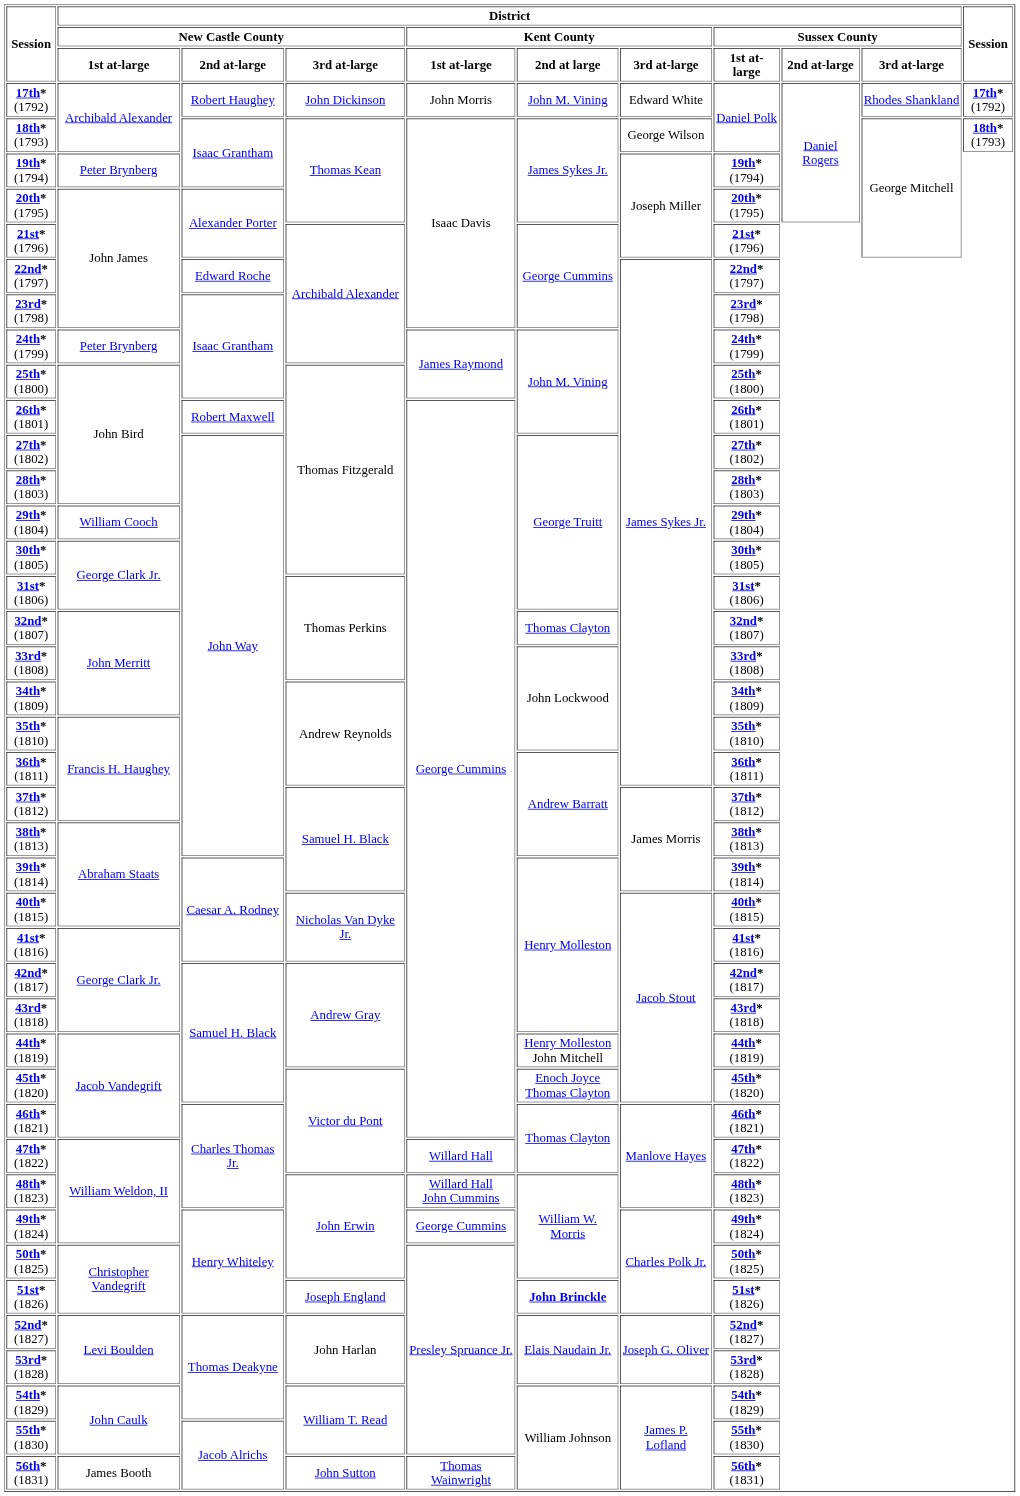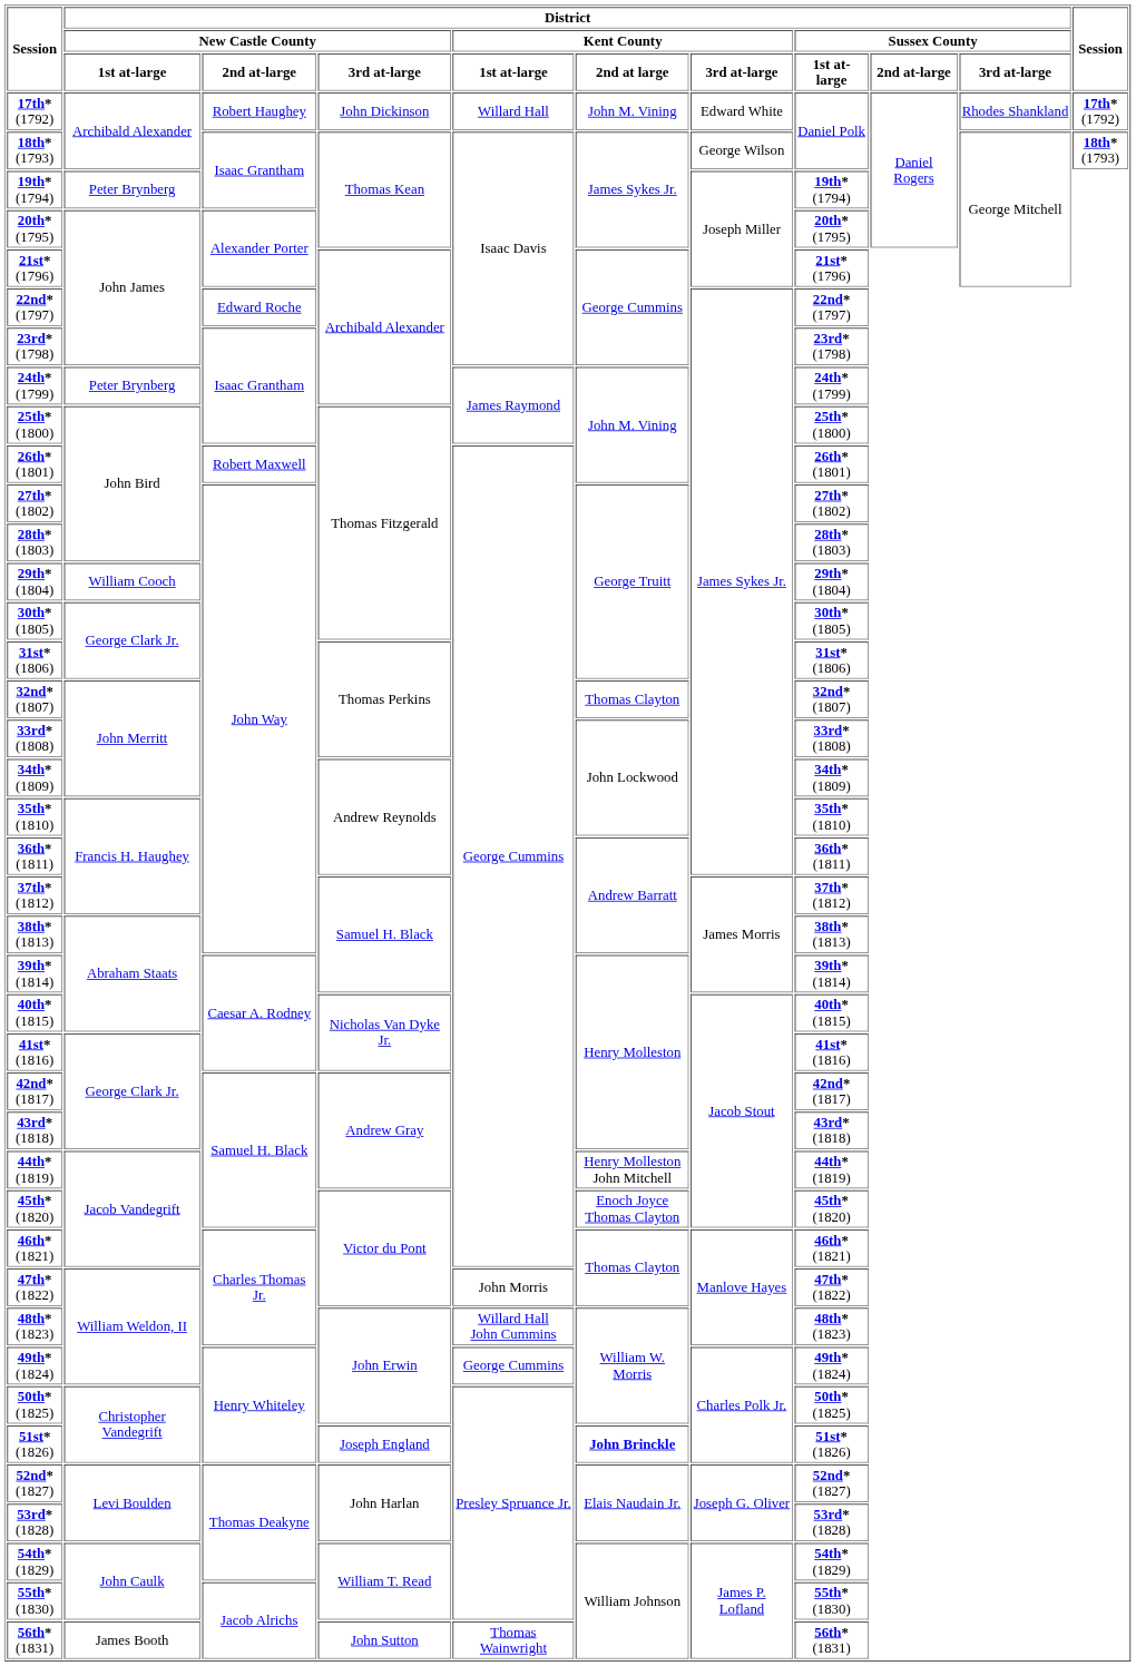row 4 | District / Kent County / 1st at-large: John Morris -> Willard Hall
row 34 | District / Kent County / 1st at-large: Willard Hall -> John Morris
